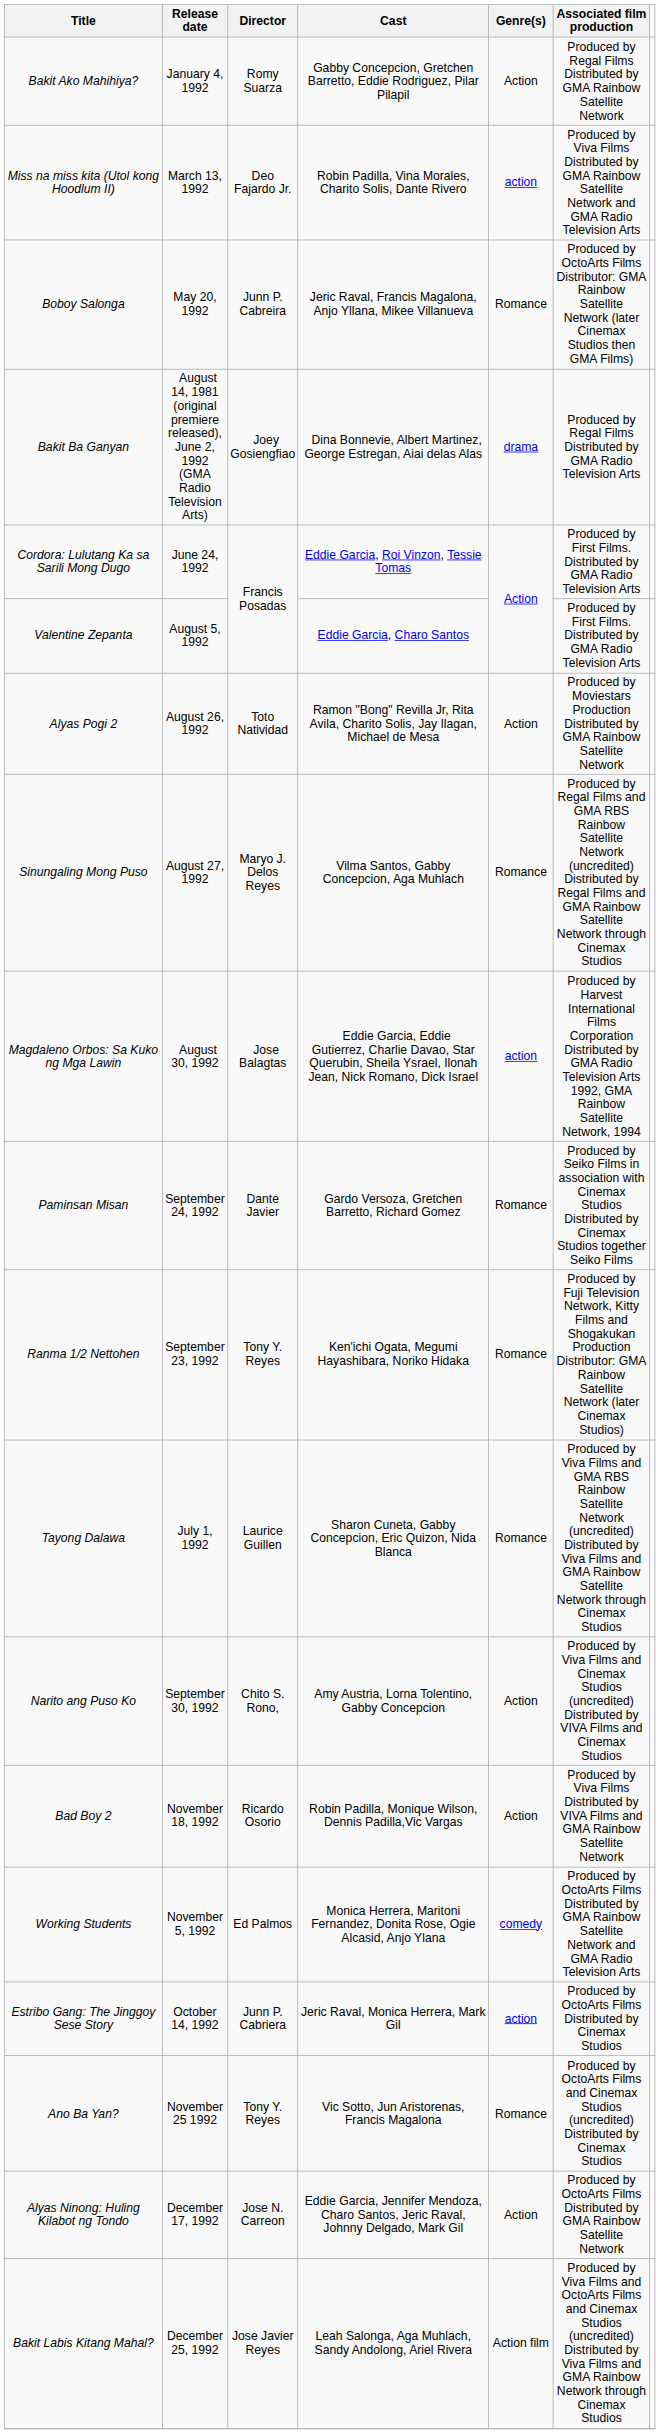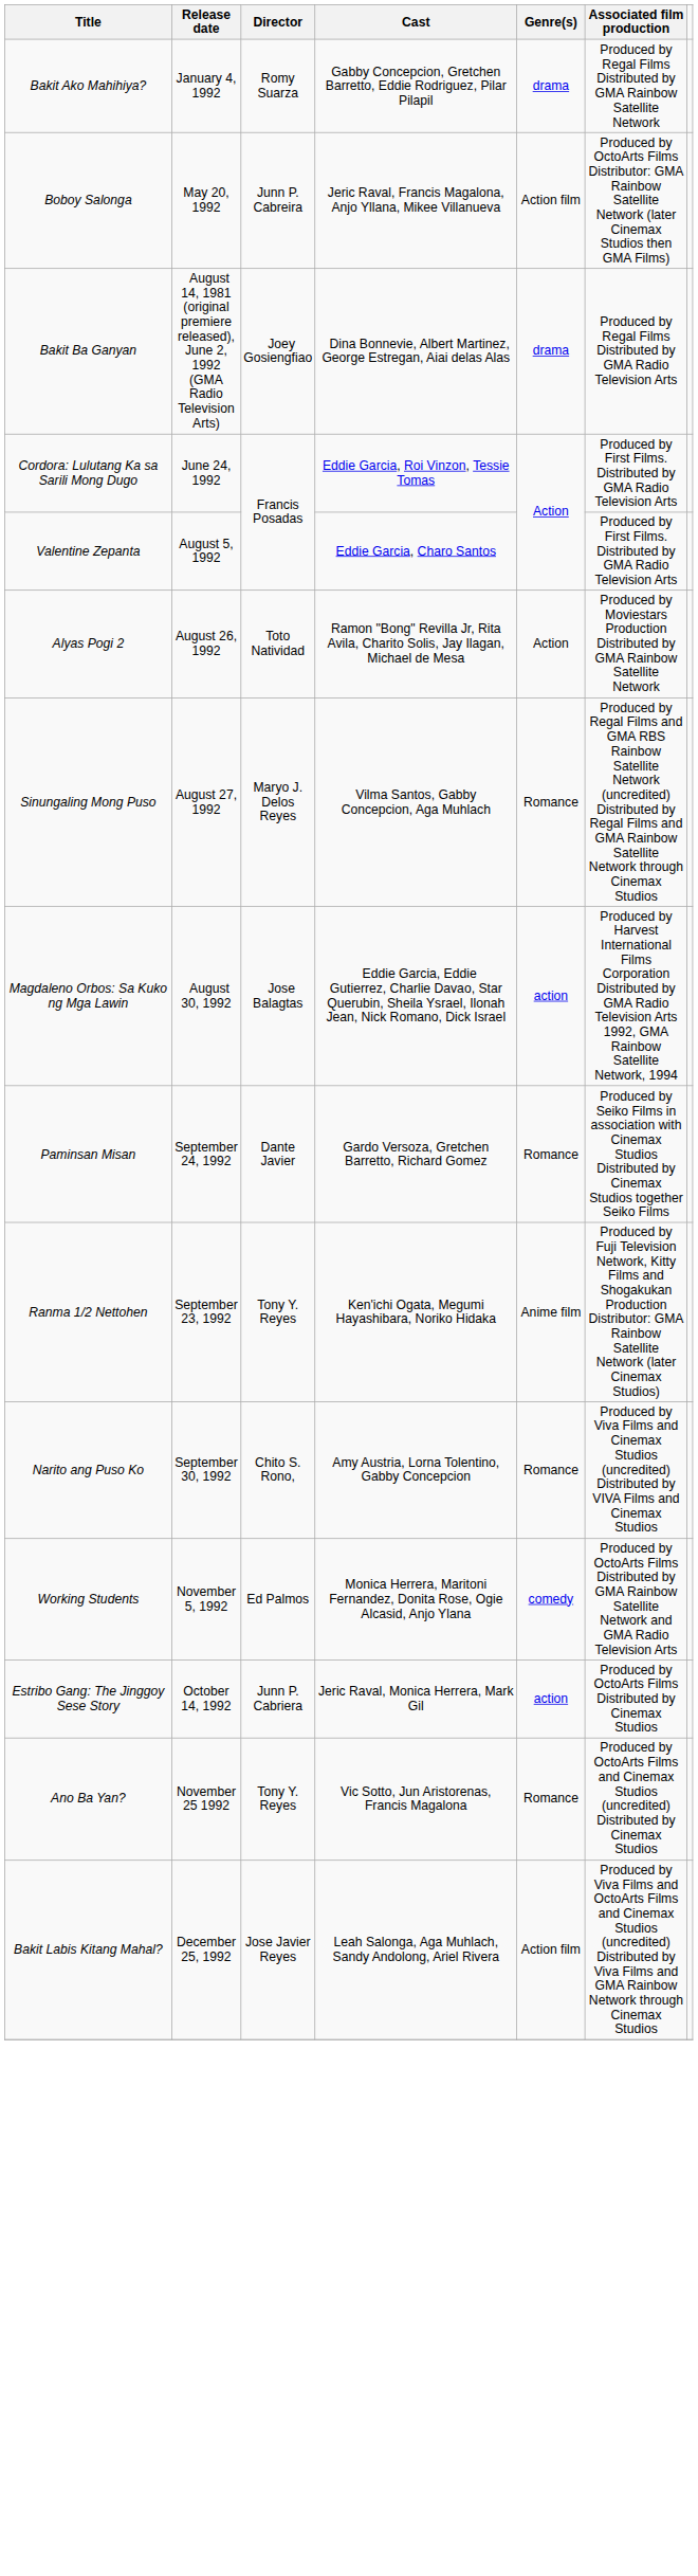Bakit Ako Mahihiya? | Genre(s): Action -> drama
- row: Miss na miss kita (Utol kong Hoodlum II) | March 13, 1992 | Deo Fajardo Jr. | Robin Padilla, Vina Morales, Charito Solis, Dante Rivero | action | Produced by Viva Films Distributed by GMA Rainbow Satellite Network and GMA Radio Television Arts
Boboy Salonga | Genre(s): Romance -> Action film
Ranma 1/2 Nettohen | Genre(s): Romance -> Anime film
- row: Tayong Dalawa | July 1, 1992 | Laurice Guillen | Sharon Cuneta, Gabby Concepcion, Eric Quizon, Nida Blanca | Romance | Produced by Viva Films and GMA RBS Rainbow Satellite Network (uncredited) Distributed by Viva Films and GMA Rainbow Satellite Network through Cinemax Studios
Narito ang Puso Ko | Genre(s): Action -> Romance
- row: Bad Boy 2 | November 18, 1992 | Ricardo Osorio | Robin Padilla, Monique Wilson, Dennis Padilla,Vic Vargas | Action | Produced by Viva Films Distributed by VIVA Films and GMA Rainbow Satellite Network
- row: Alyas Ninong: Huling Kilabot ng Tondo | December 17, 1992 | Jose N. Carreon | Eddie Garcia, Jennifer Mendoza, Charo Santos, Jeric Raval, Johnny Delgado, Mark Gil | Action | Produced by OctoArts Films Distributed by GMA Rainbow Satellite Network
